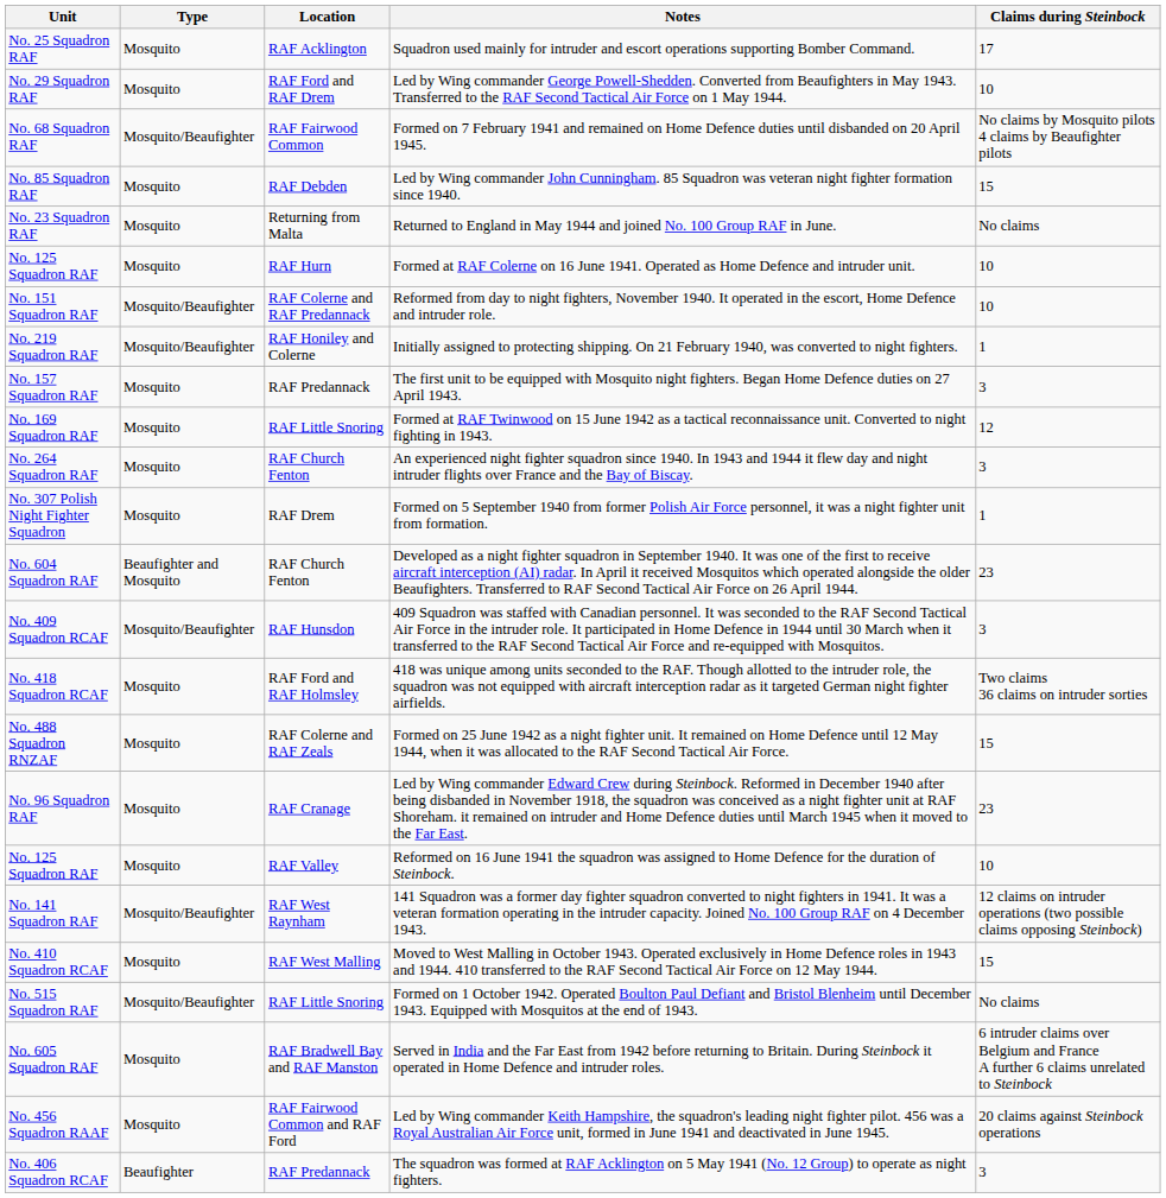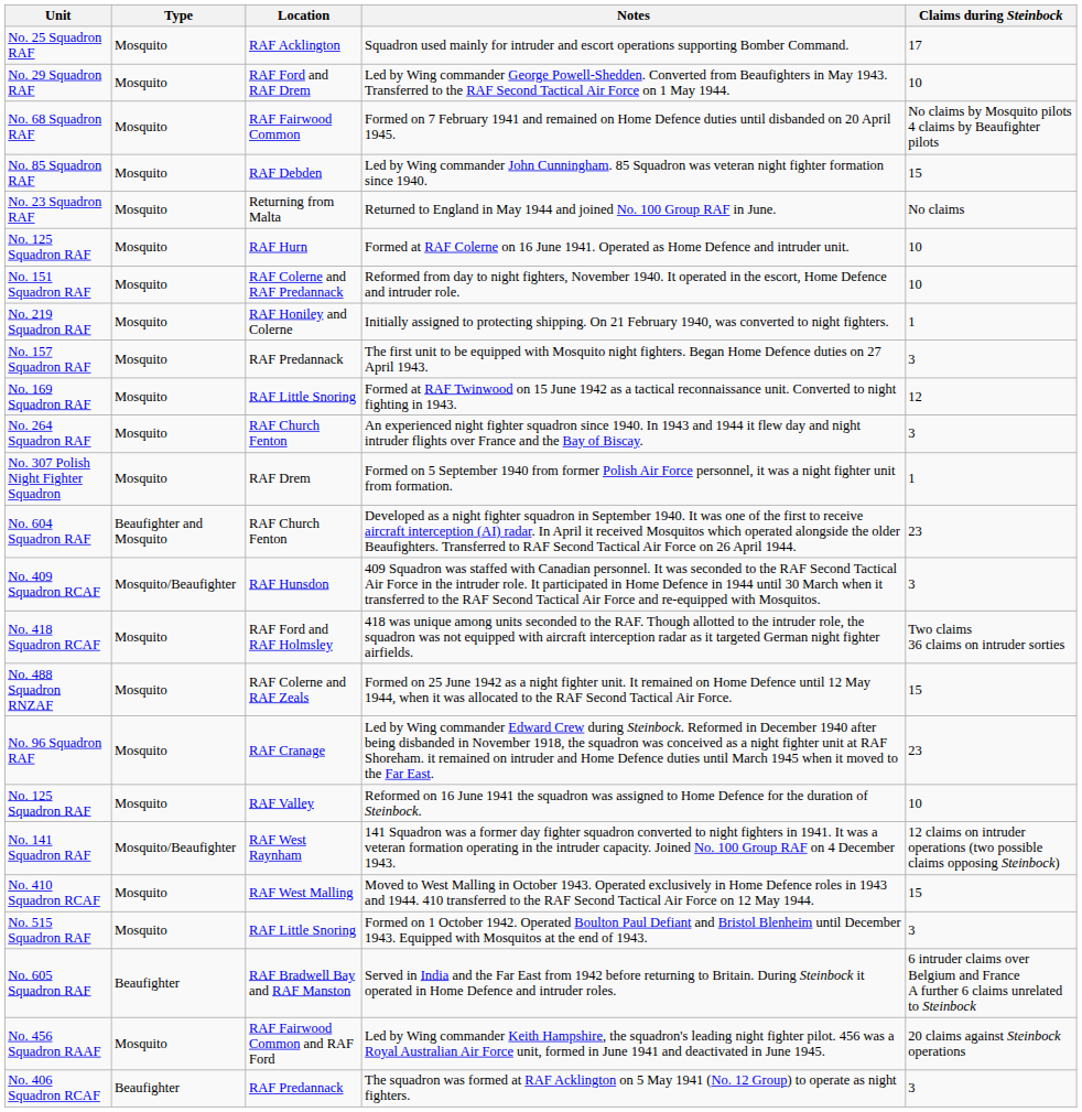row 4 | Type: Mosquito/Beaufighter -> Mosquito
row 8 | Type: Mosquito/Beaufighter -> Mosquito
row 9 | Type: Mosquito/Beaufighter -> Mosquito
row 22 | Type: Mosquito/Beaufighter -> Mosquito
row 22 | Claims during Steinbock: No claims -> 3
row 23 | Type: Mosquito -> Beaufighter
